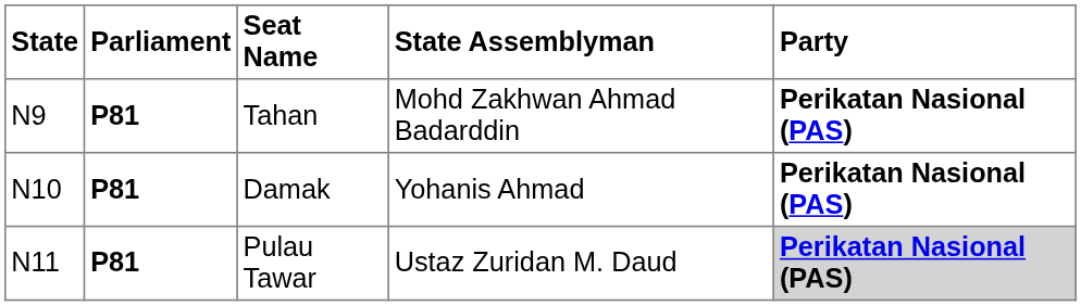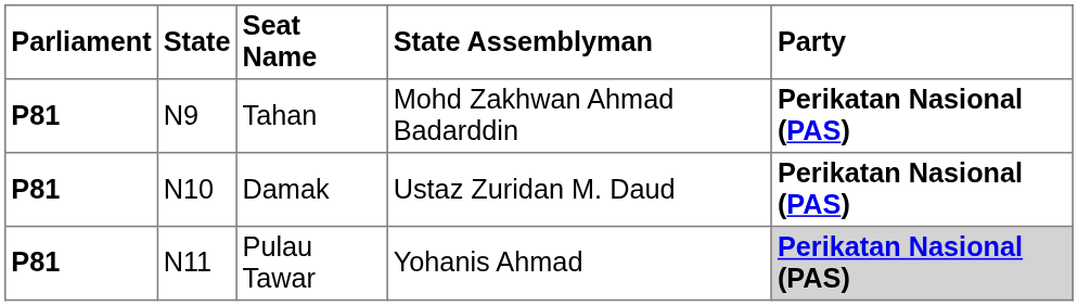columns swapped: Parliament <-> State
Damak | State Assemblyman: Yohanis Ahmad -> Ustaz Zuridan M. Daud
Pulau Tawar | State Assemblyman: Ustaz Zuridan M. Daud -> Yohanis Ahmad
